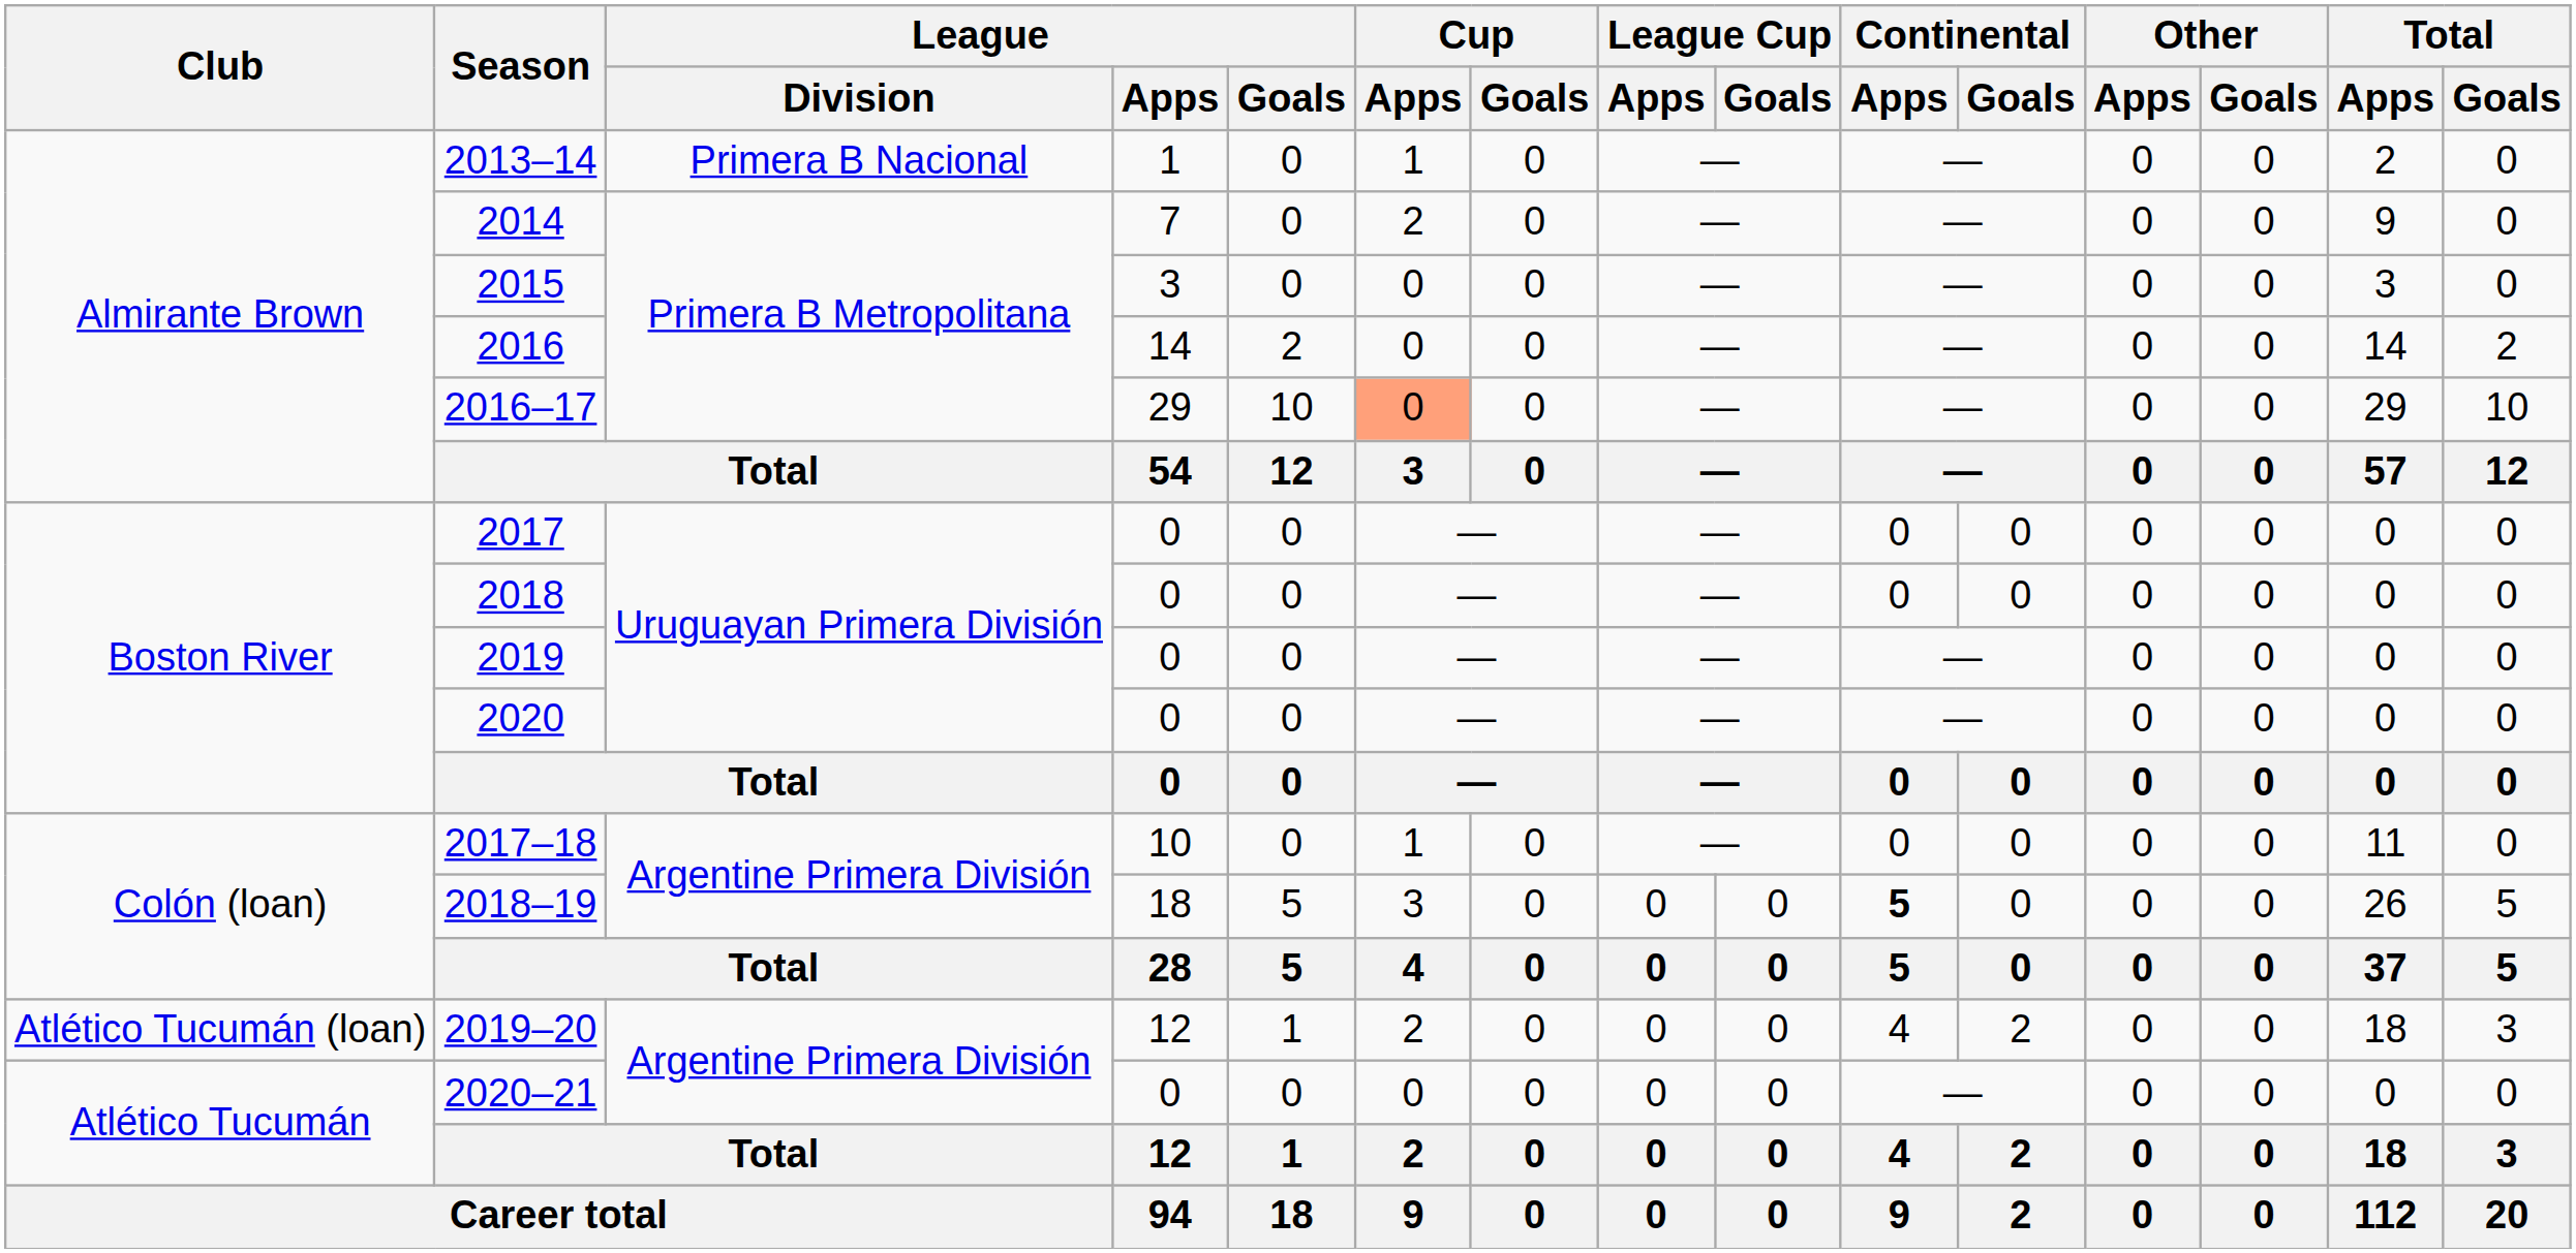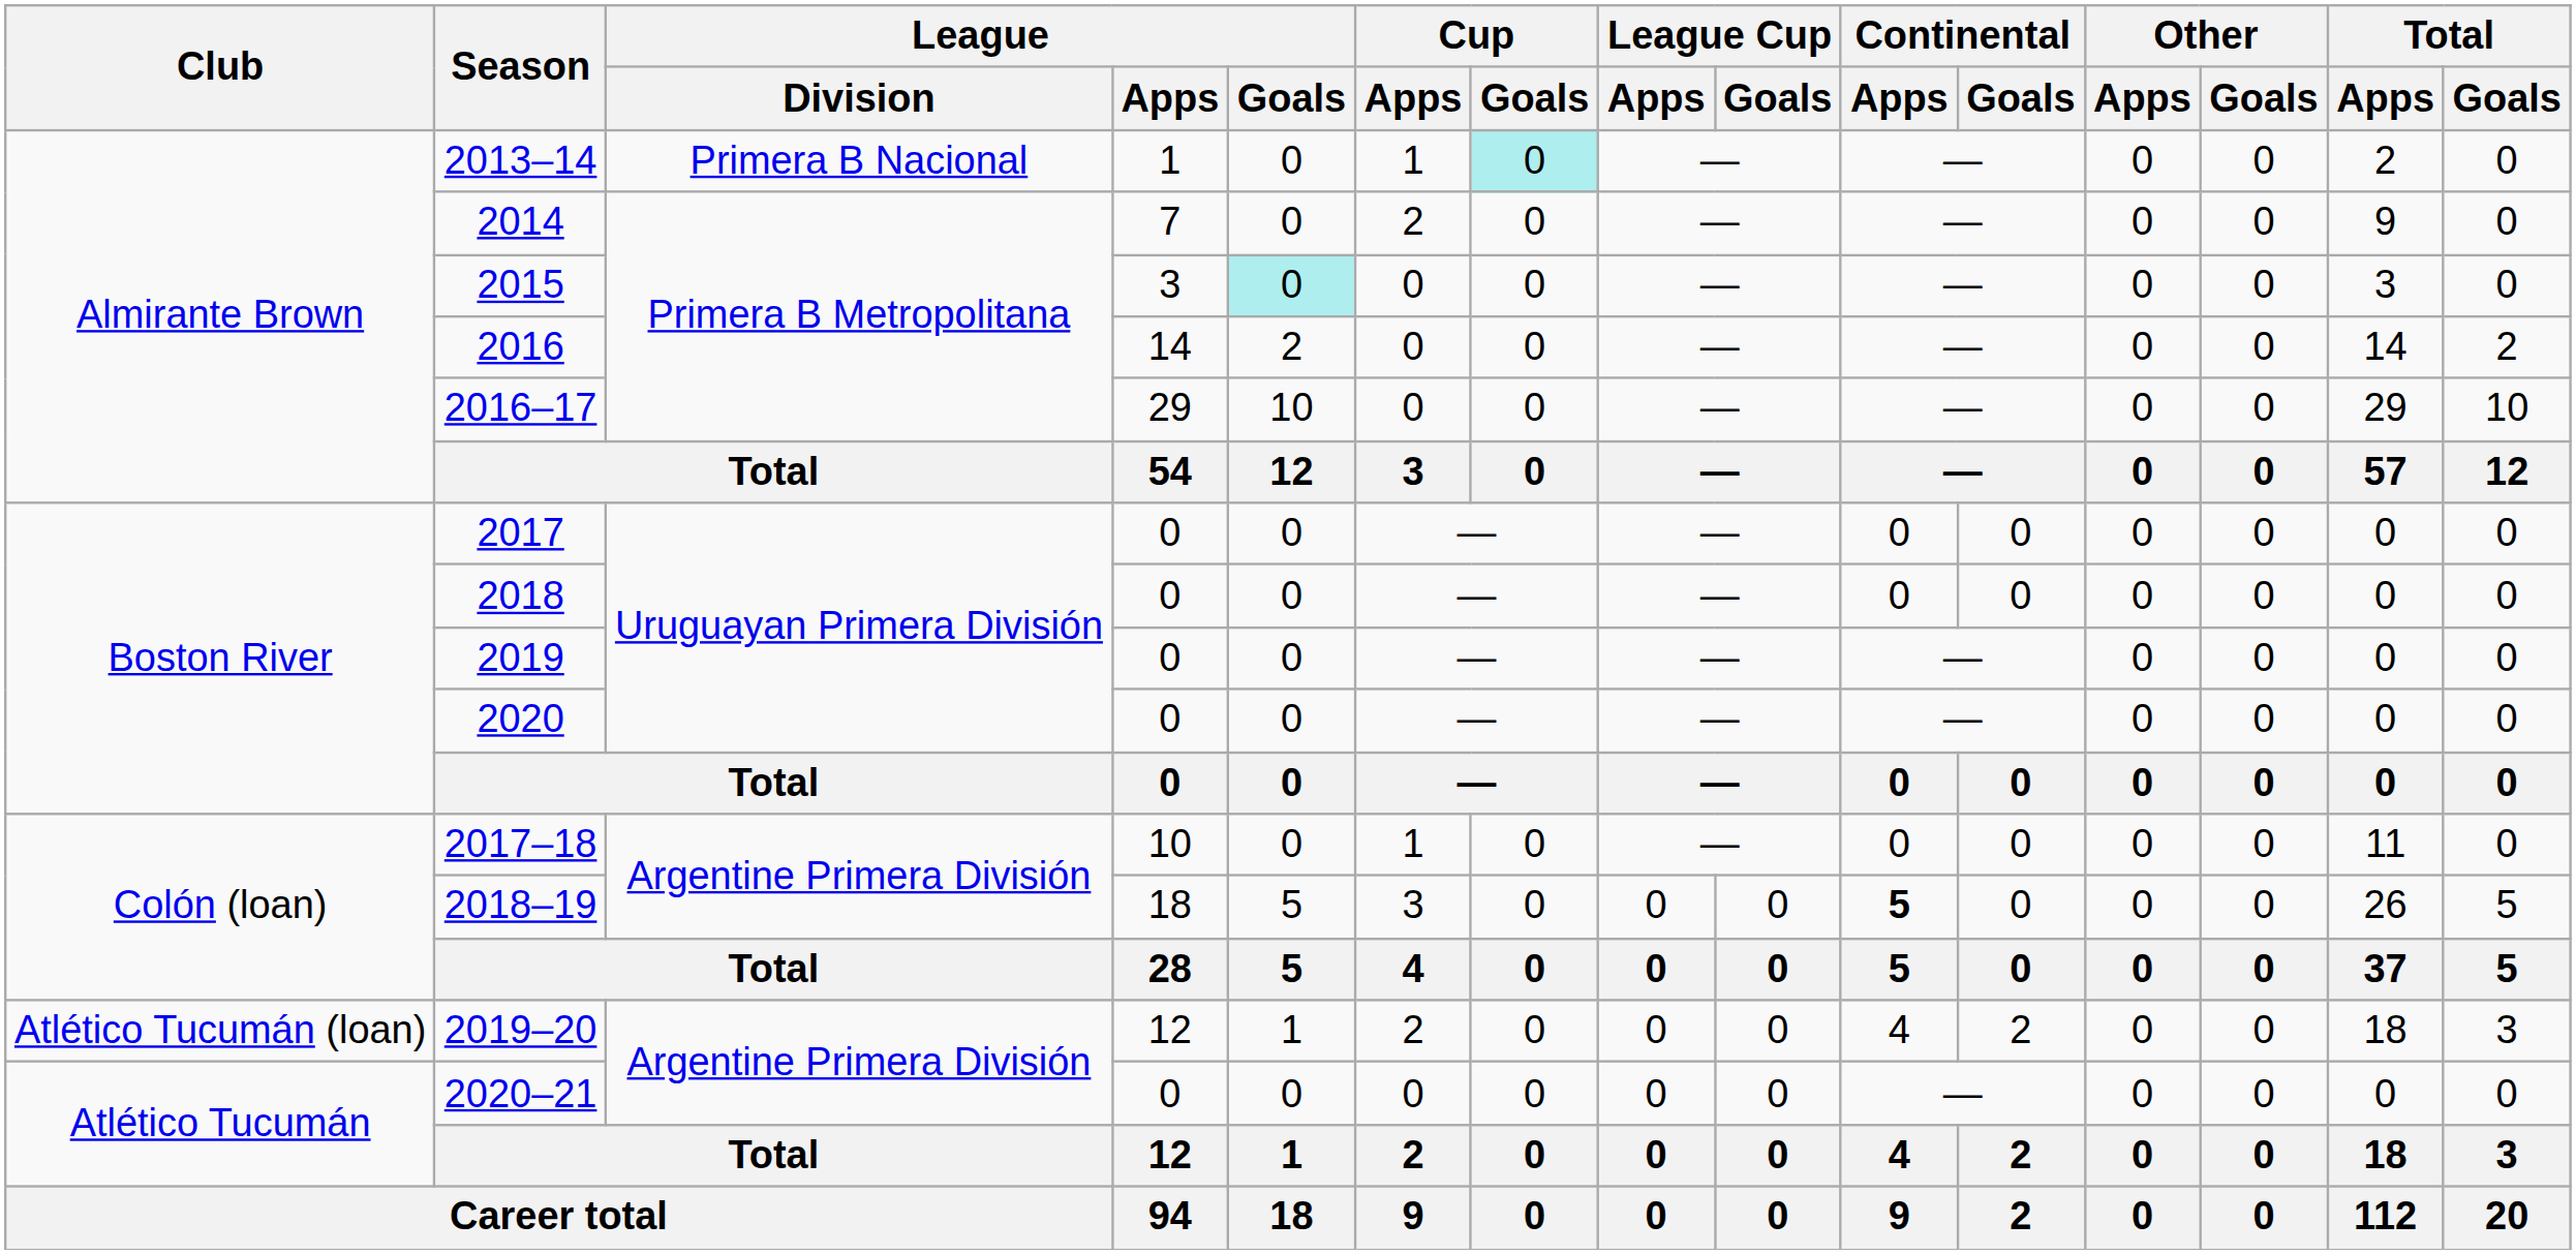2013–14 | Cup / Goals: no background -> paleturquoise background
2015 | League / Goals: no background -> paleturquoise background
2016–17 | Cup / Apps: lightsalmon background -> no background
